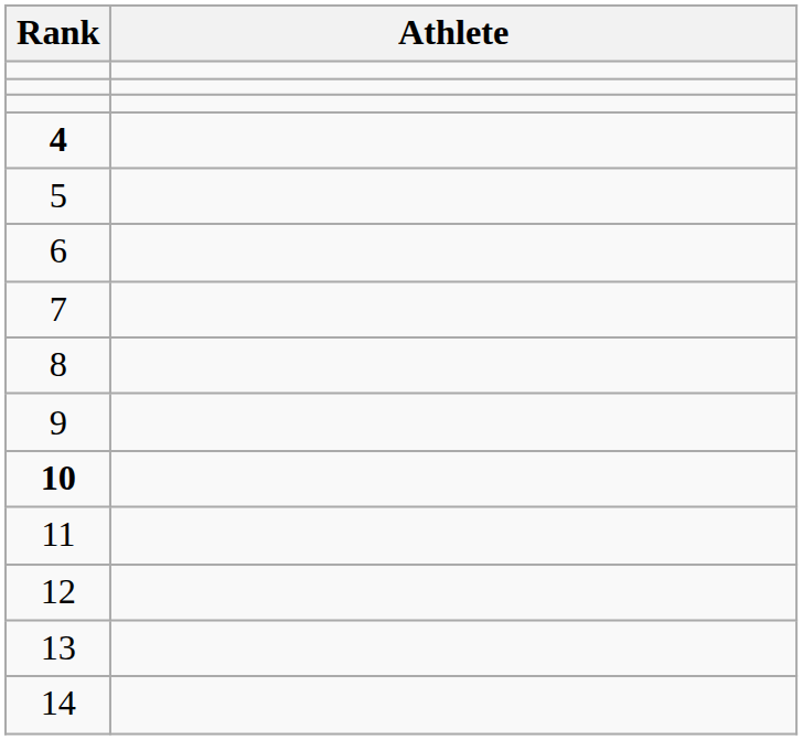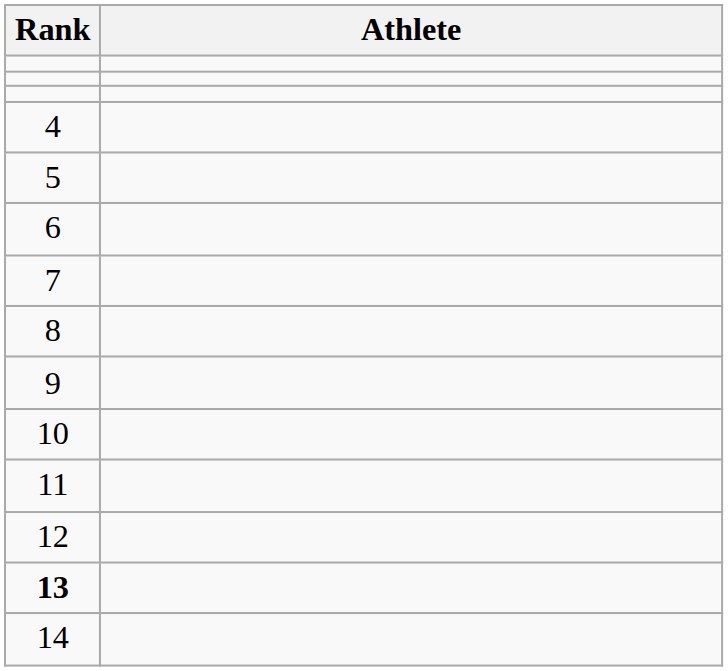row 5 | Rank: bold -> normal
row 11 | Rank: bold -> normal
row 14 | Rank: normal -> bold
